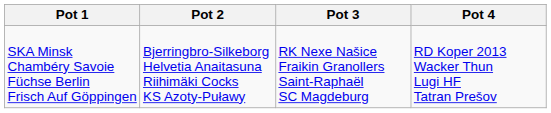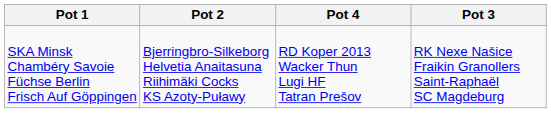columns swapped: Pot 3 <-> Pot 4
